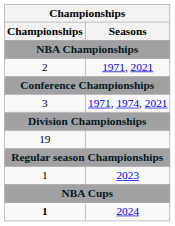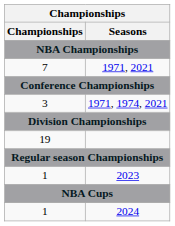1971, 2021 | Championships: 2 -> 7
2024 | Championships: bold -> normal
